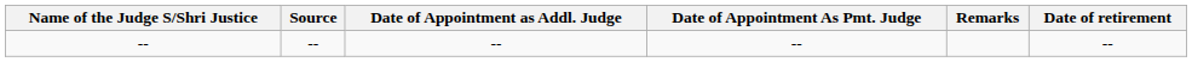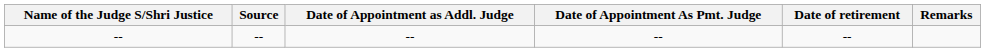columns swapped: Date of retirement <-> Remarks
